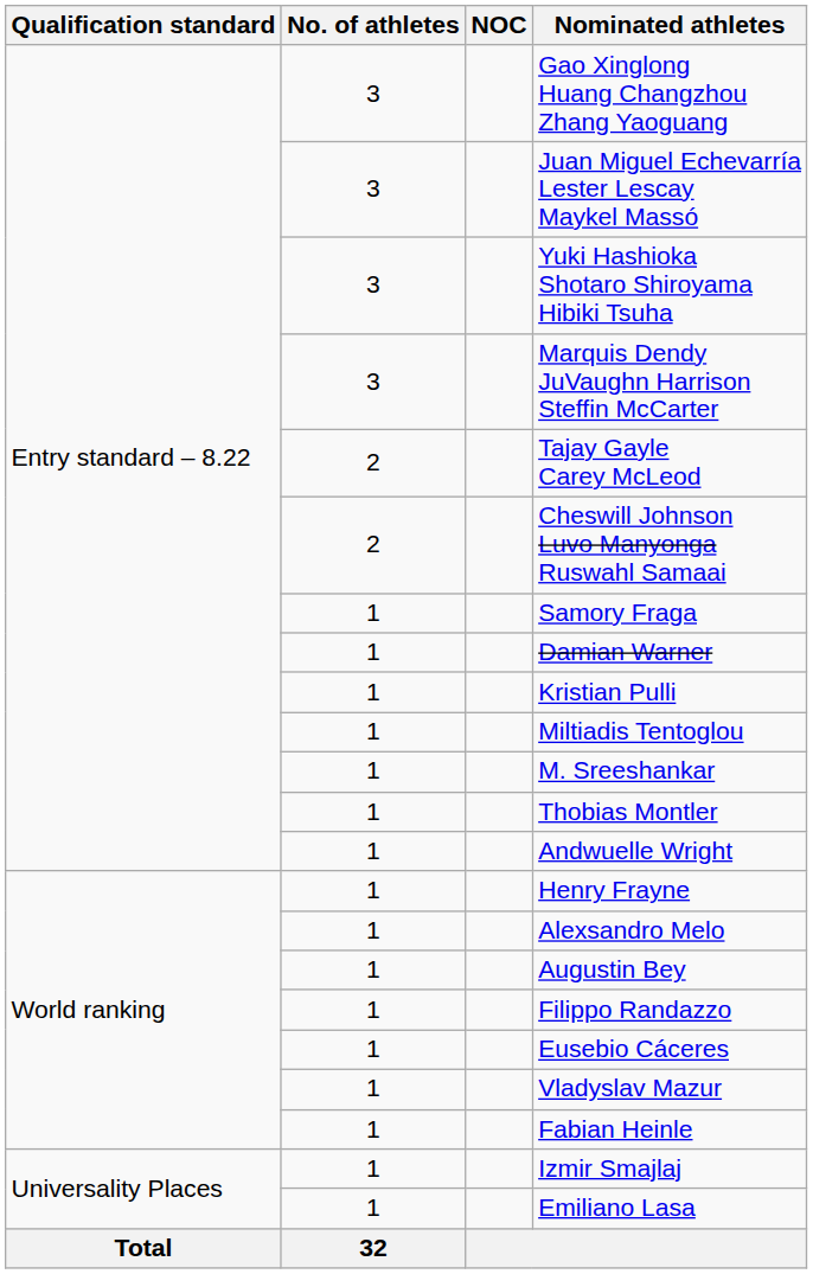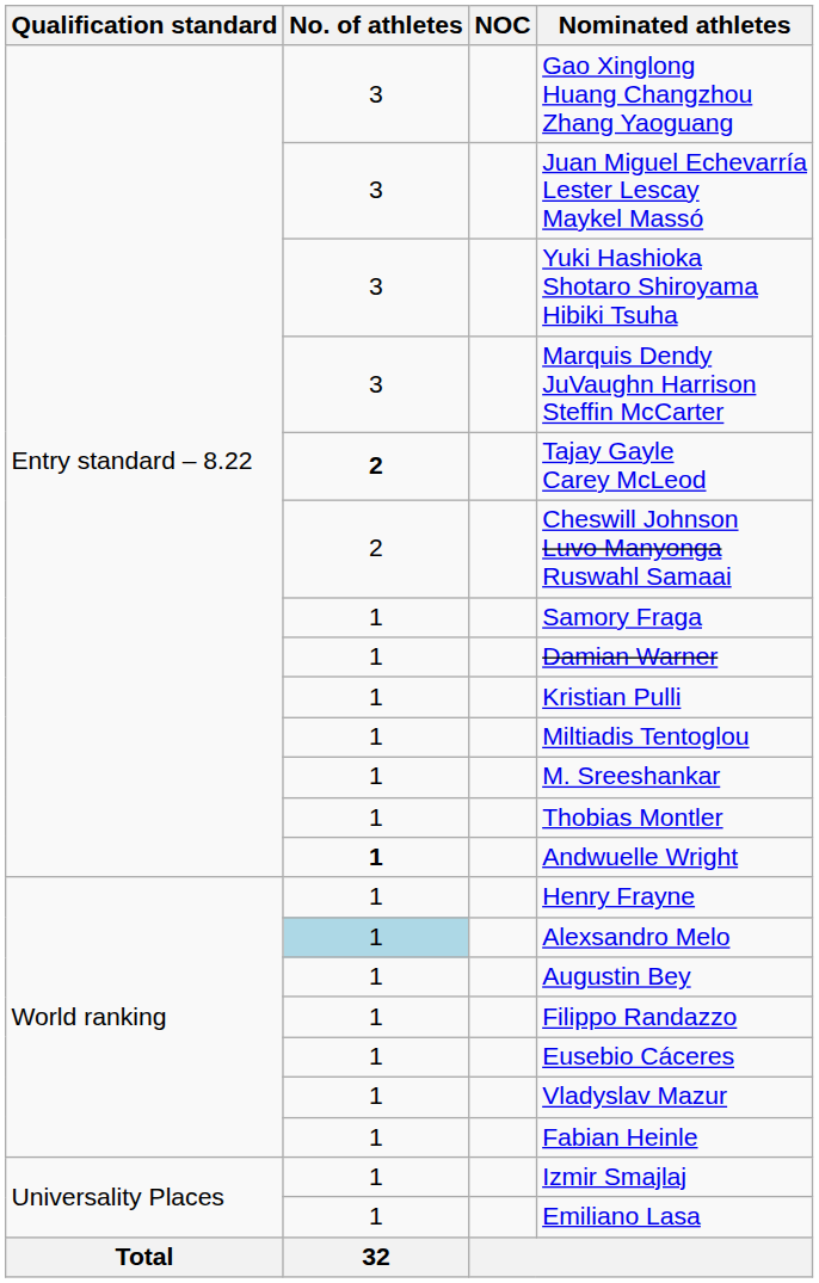Tajay Gayle Carey McLeod | No. of athletes: normal -> bold
Andwuelle Wright | No. of athletes: normal -> bold
Alexsandro Melo | No. of athletes: no background -> lightblue background
